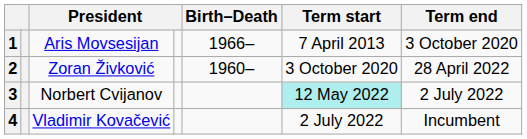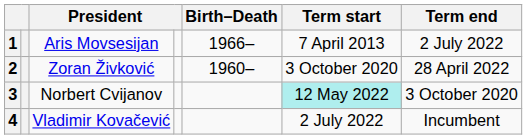1 | Term end: 3 October 2020 -> 2 July 2022
3 | Term end: 2 July 2022 -> 3 October 2020
